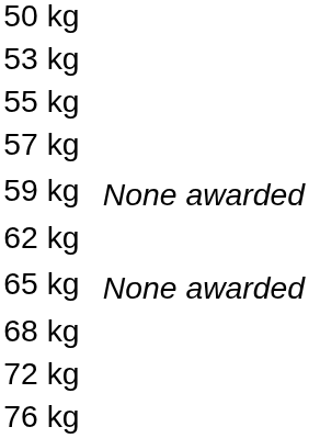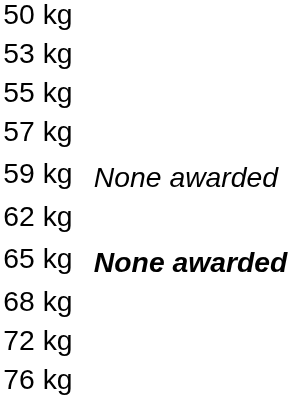65 kg / None awarded | column 2: normal -> bold
